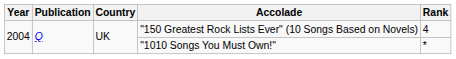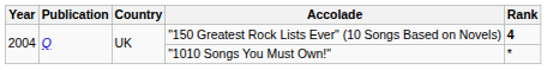"150 Greatest Rock Lists Ever" (10 Songs Based on Novels) | Rank: normal -> bold
